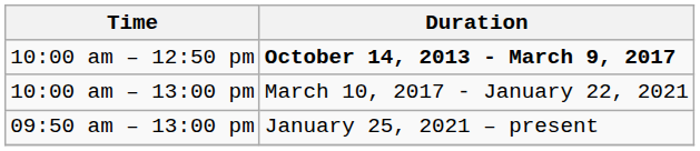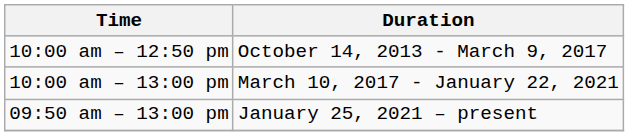10:00 am – 12:50 pm | Duration: bold -> normal
